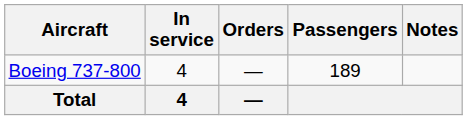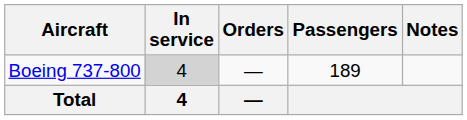Boeing 737-800 | In service: no background -> lightgrey background
